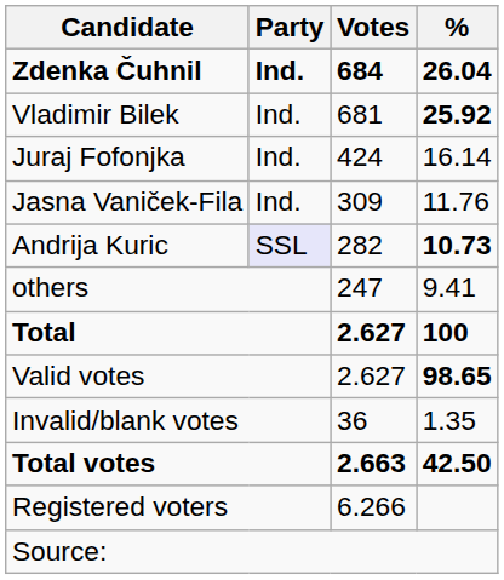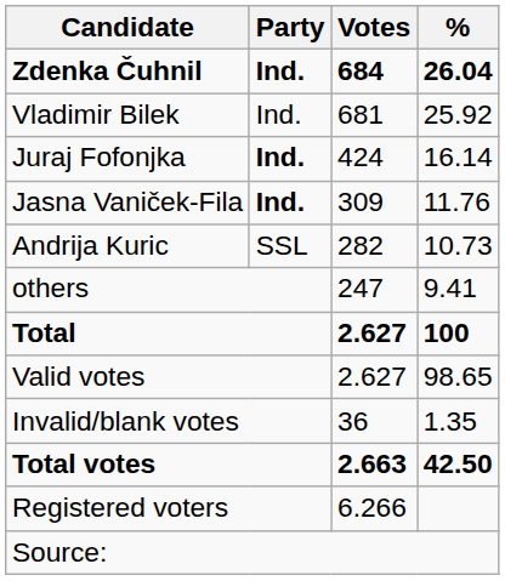Vladimir Bilek | %: bold -> normal
Juraj Fofonjka | Party: normal -> bold
Jasna Vaniček-Fila | Party: normal -> bold
Andrija Kuric | Party: lavender background -> no background
Andrija Kuric | %: bold -> normal
Valid votes | %: bold -> normal
